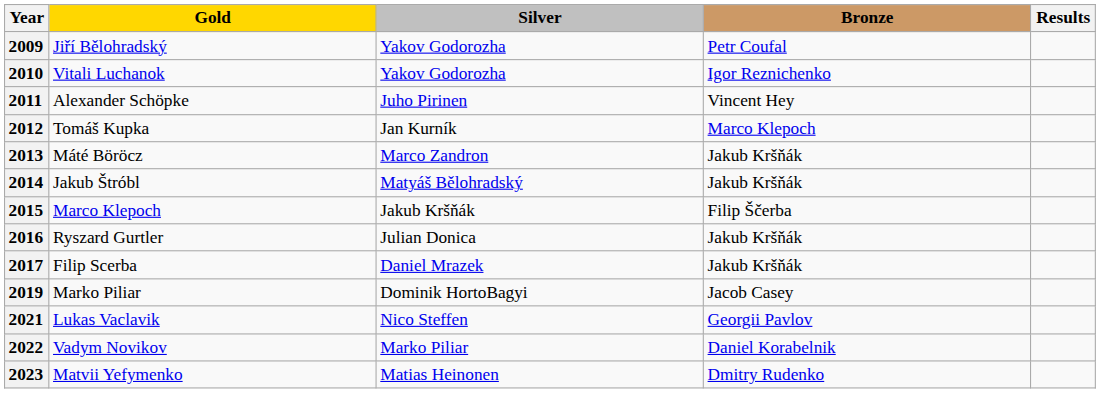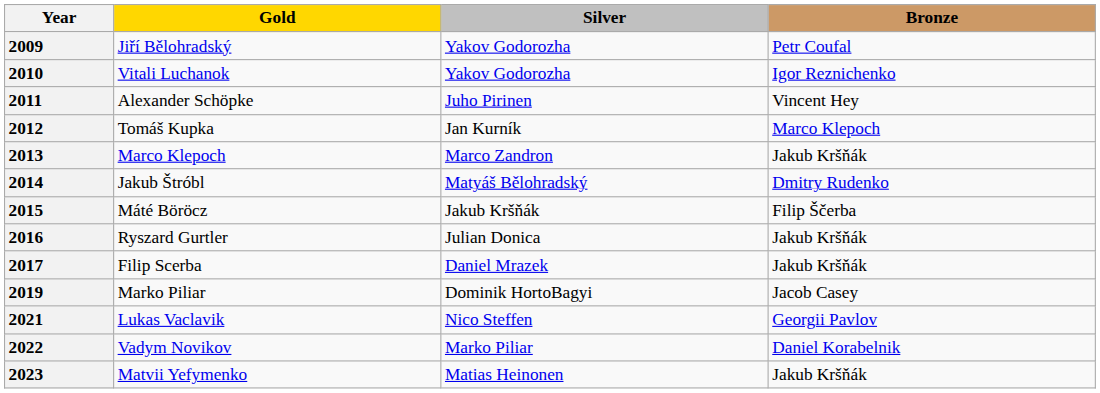- column: Results
2013 | Gold: Máté Böröcz -> Marco Klepoch
2014 | Bronze: Jakub Kršňák -> Dmitry Rudenko
2015 | Gold: Marco Klepoch -> Máté Böröcz
2023 | Bronze: Dmitry Rudenko -> Jakub Kršňák
